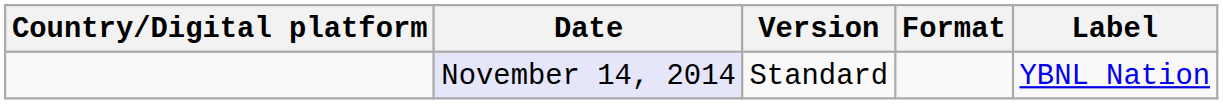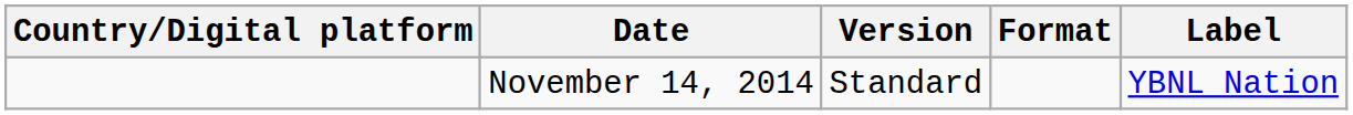November 14, 2014 | Date: lavender background -> no background
